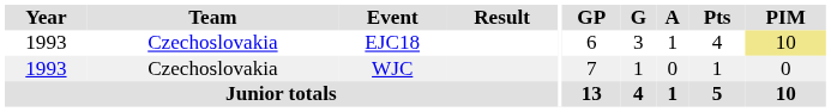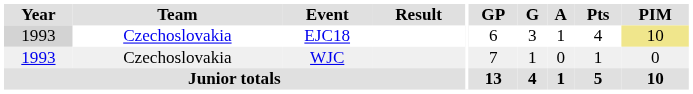EJC18 | Year: no background -> lightgrey background
